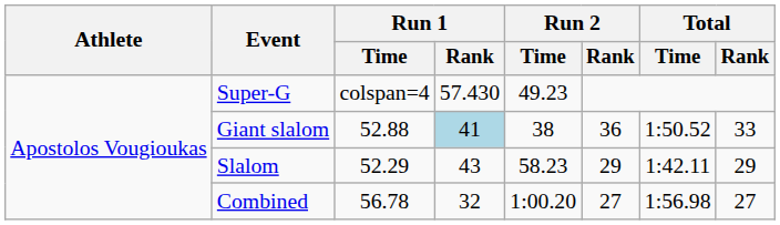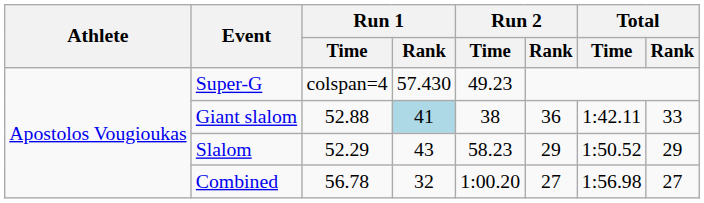Giant slalom | Total / Time: 1:50.52 -> 1:42.11
Slalom | Total / Time: 1:42.11 -> 1:50.52
